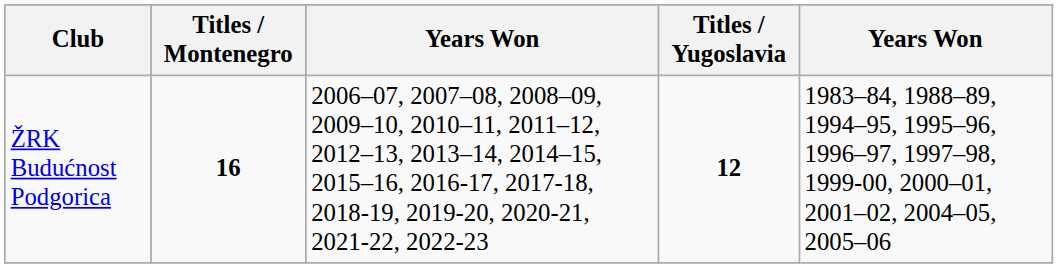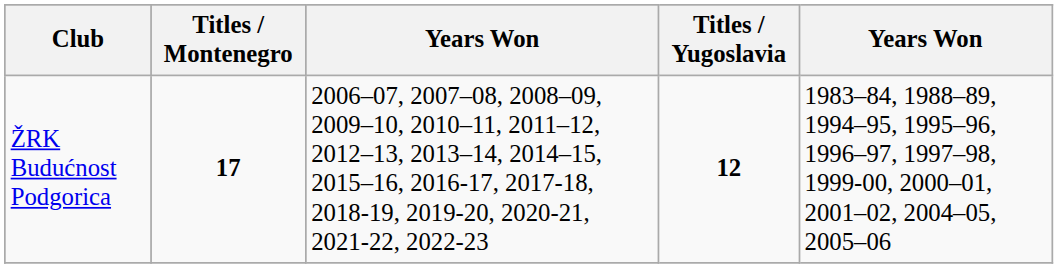ŽRK Budućnost Podgorica | Titles / Montenegro: 16 -> 17
